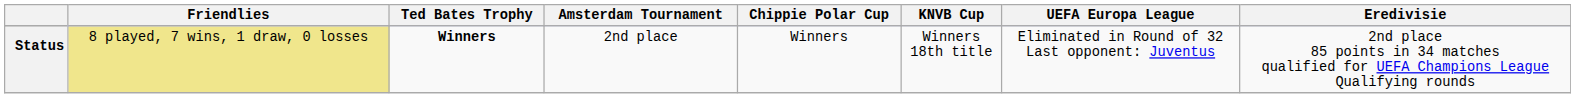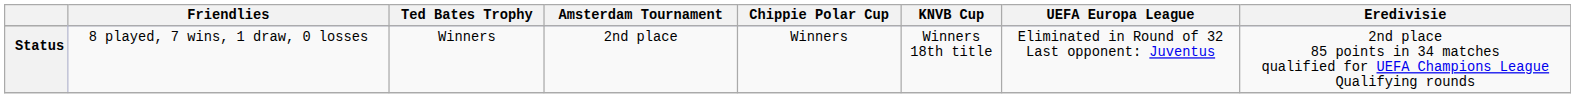Status | Friendlies: khaki background -> no background
Status | Ted Bates Trophy: bold -> normal
